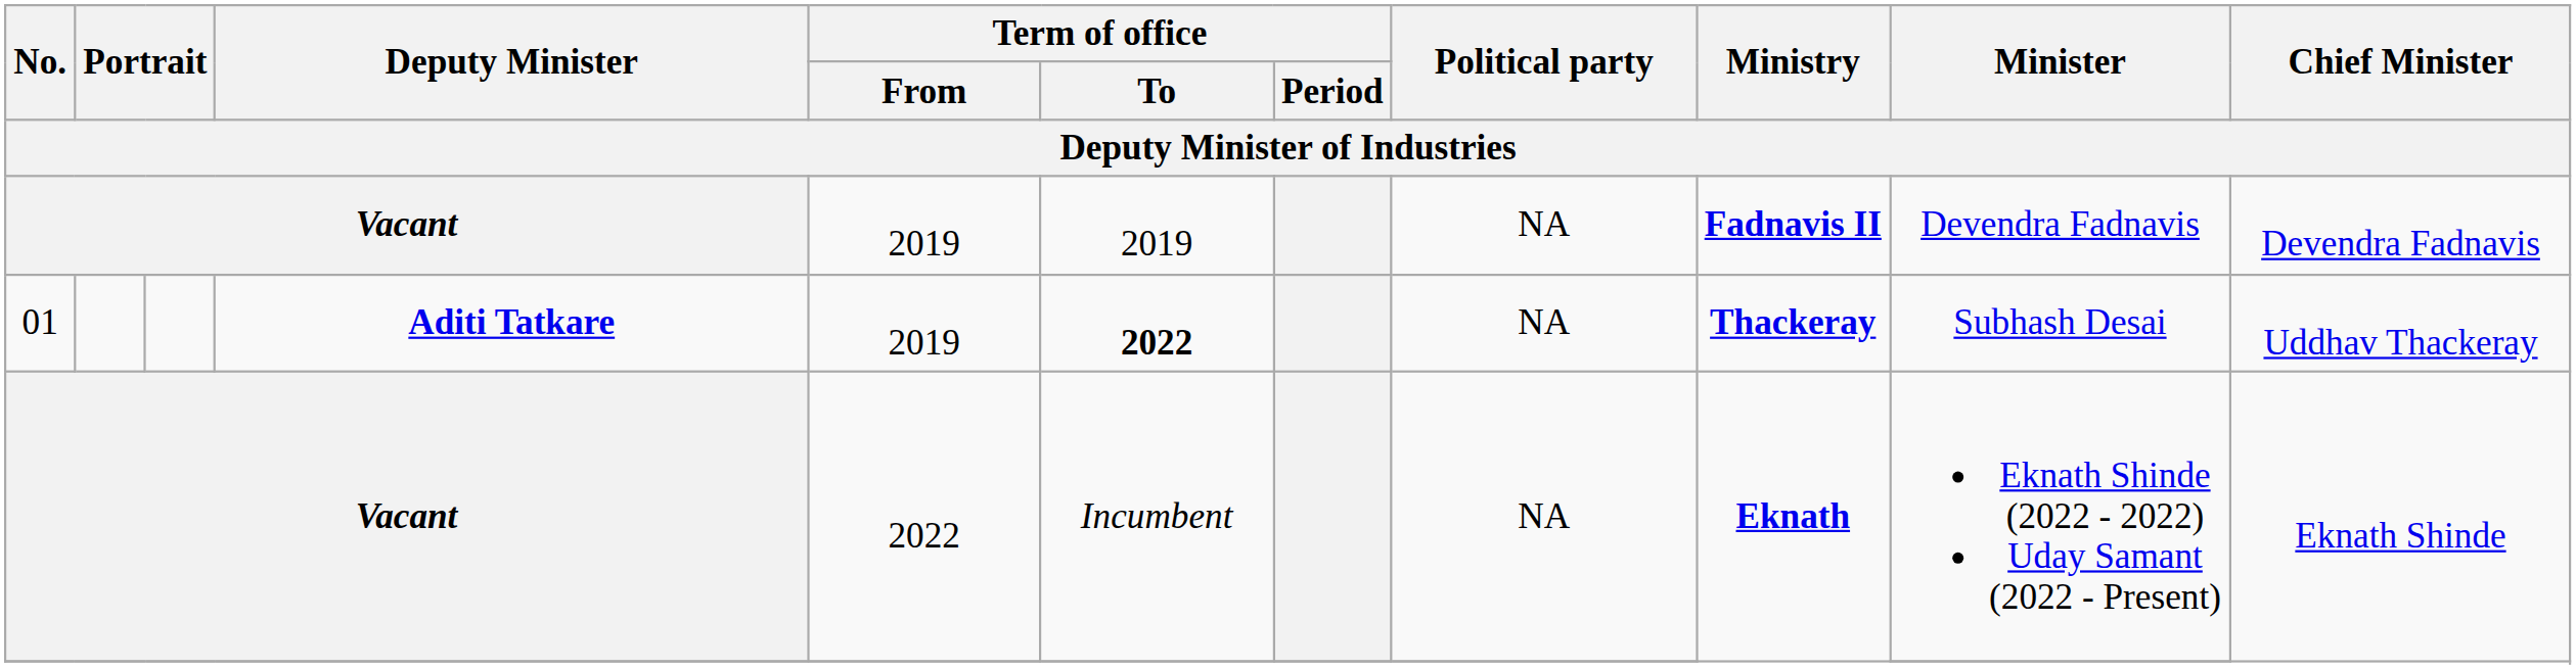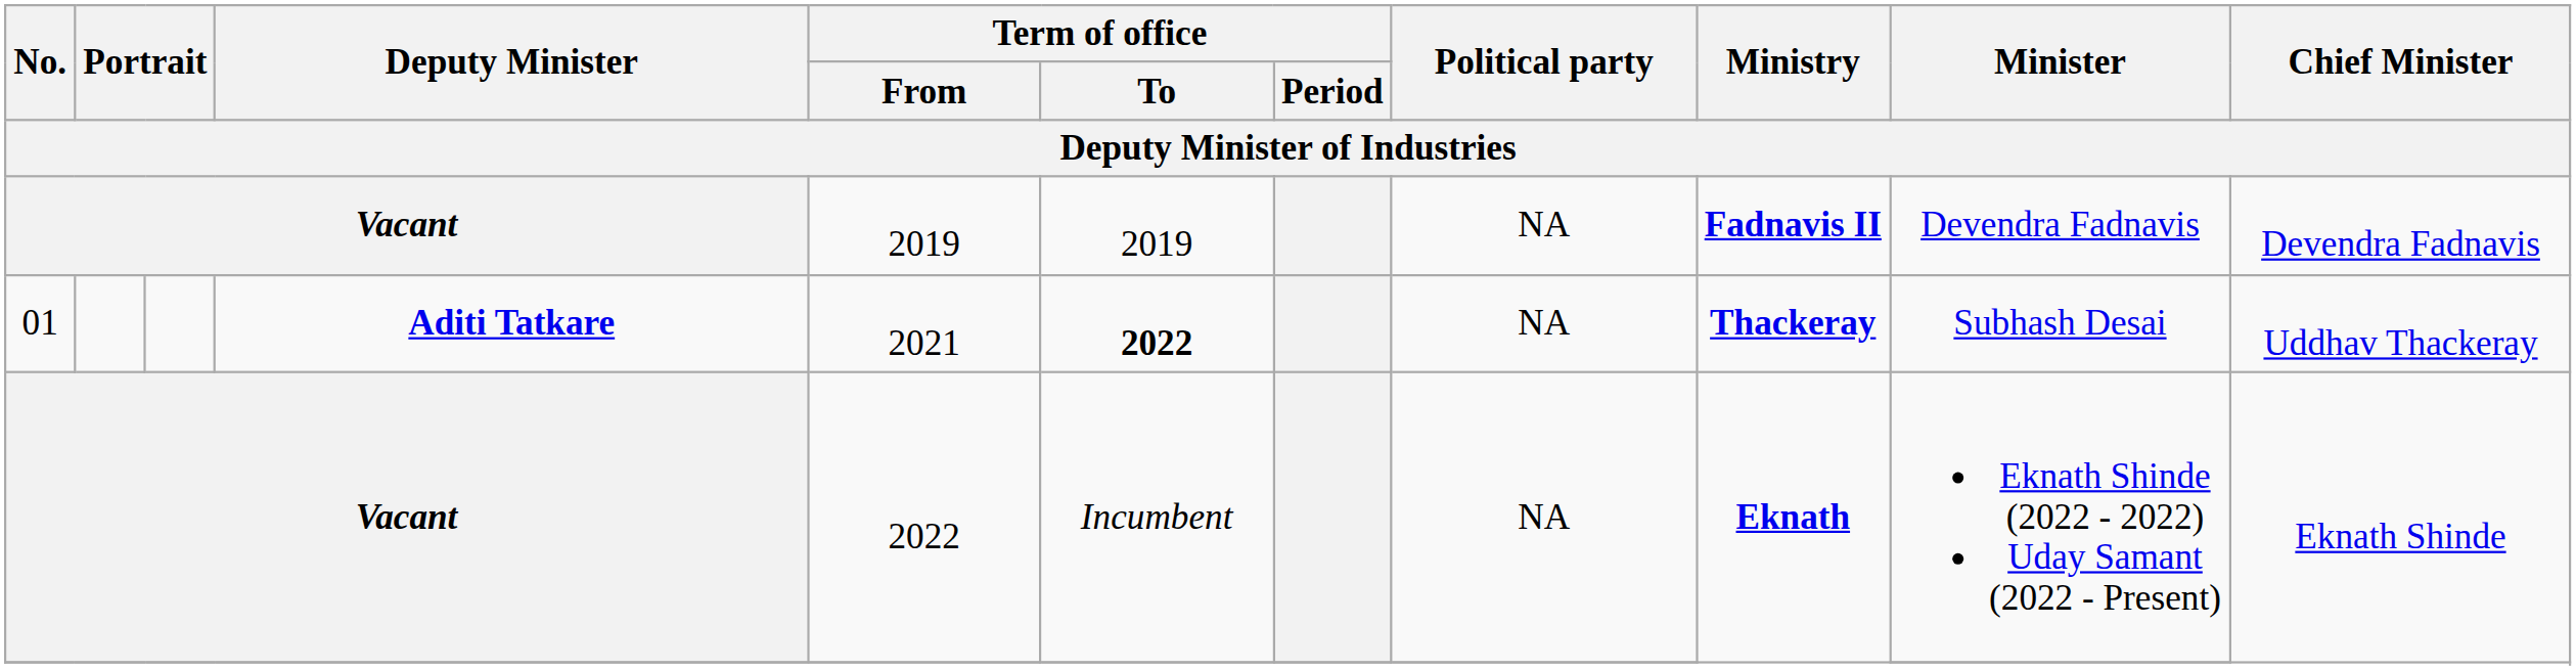01 | Term of office / From: 2019 -> 2021
